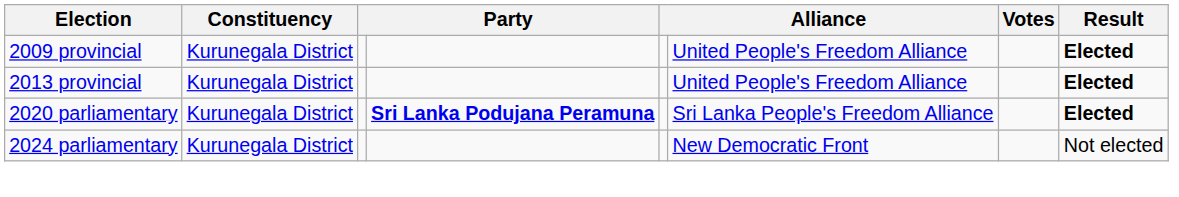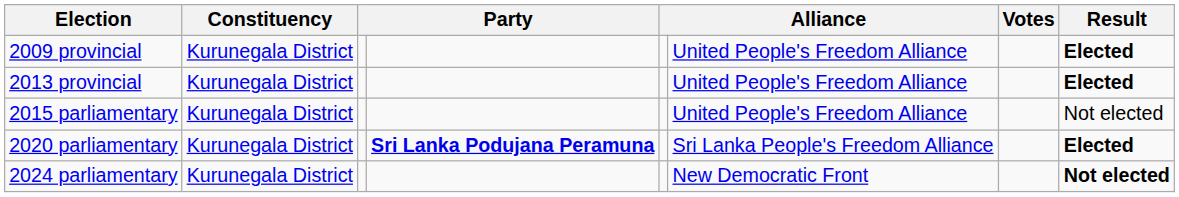+ row: 2015 parliamentary | Kurunegala District | United People's Freedom Alliance | Not elected
2024 parliamentary | Result: normal -> bold
